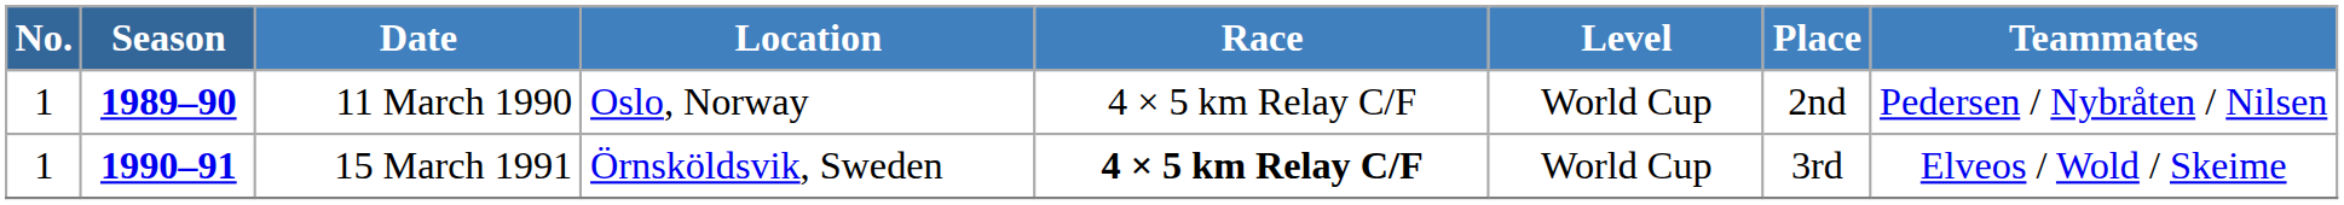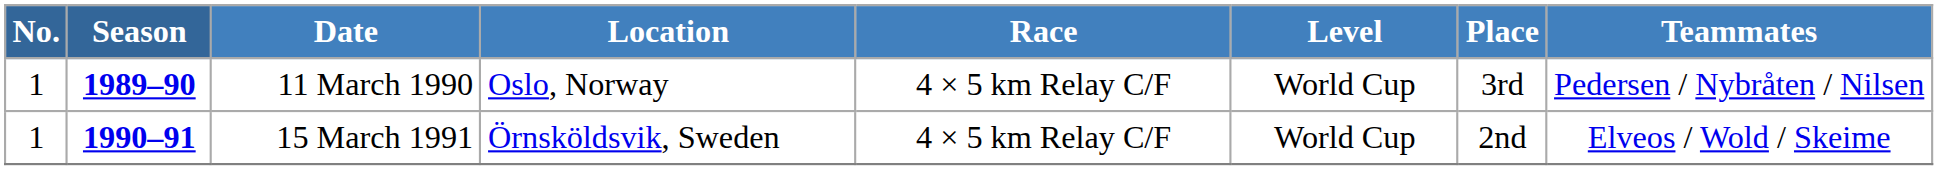11 March 1990 | Place: 2nd -> 3rd
15 March 1991 | Race: bold -> normal
15 March 1991 | Place: 3rd -> 2nd
